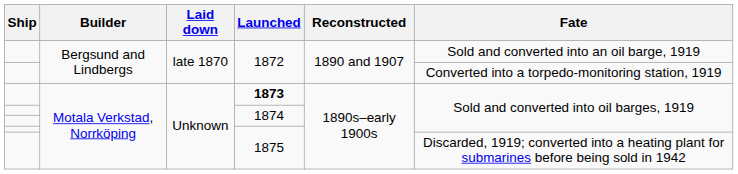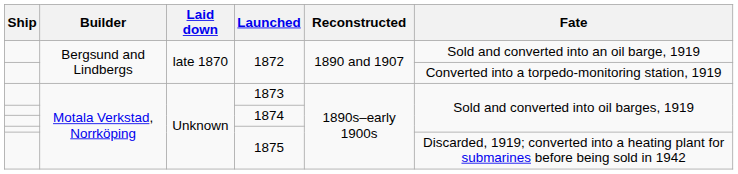1873 | Launched: bold -> normal
